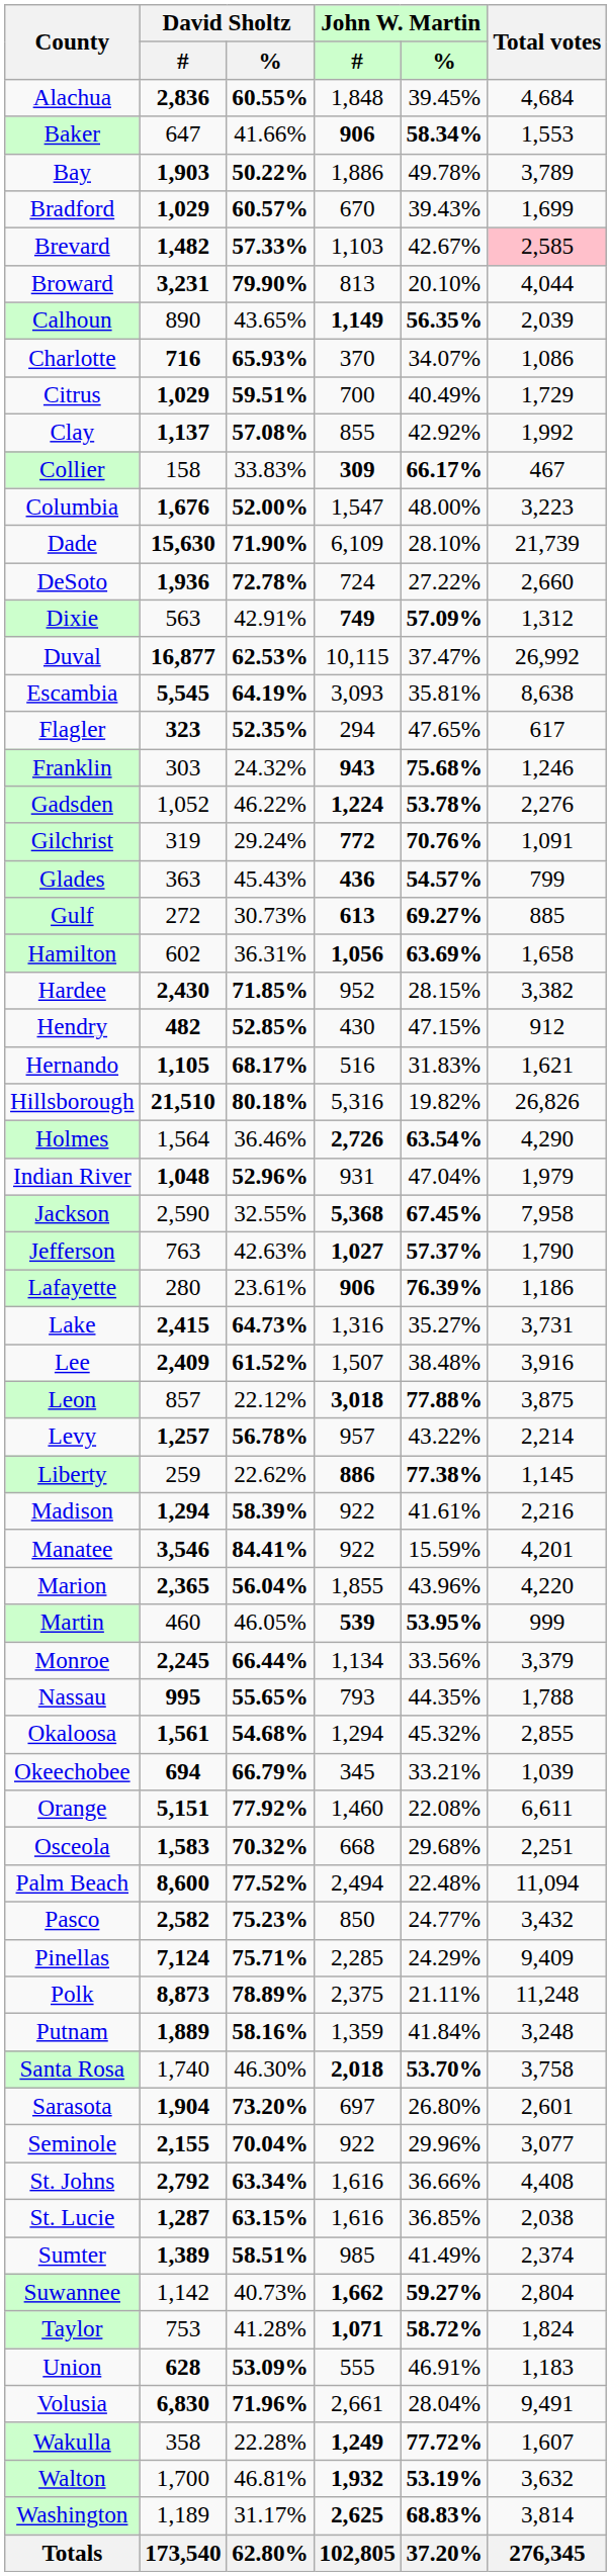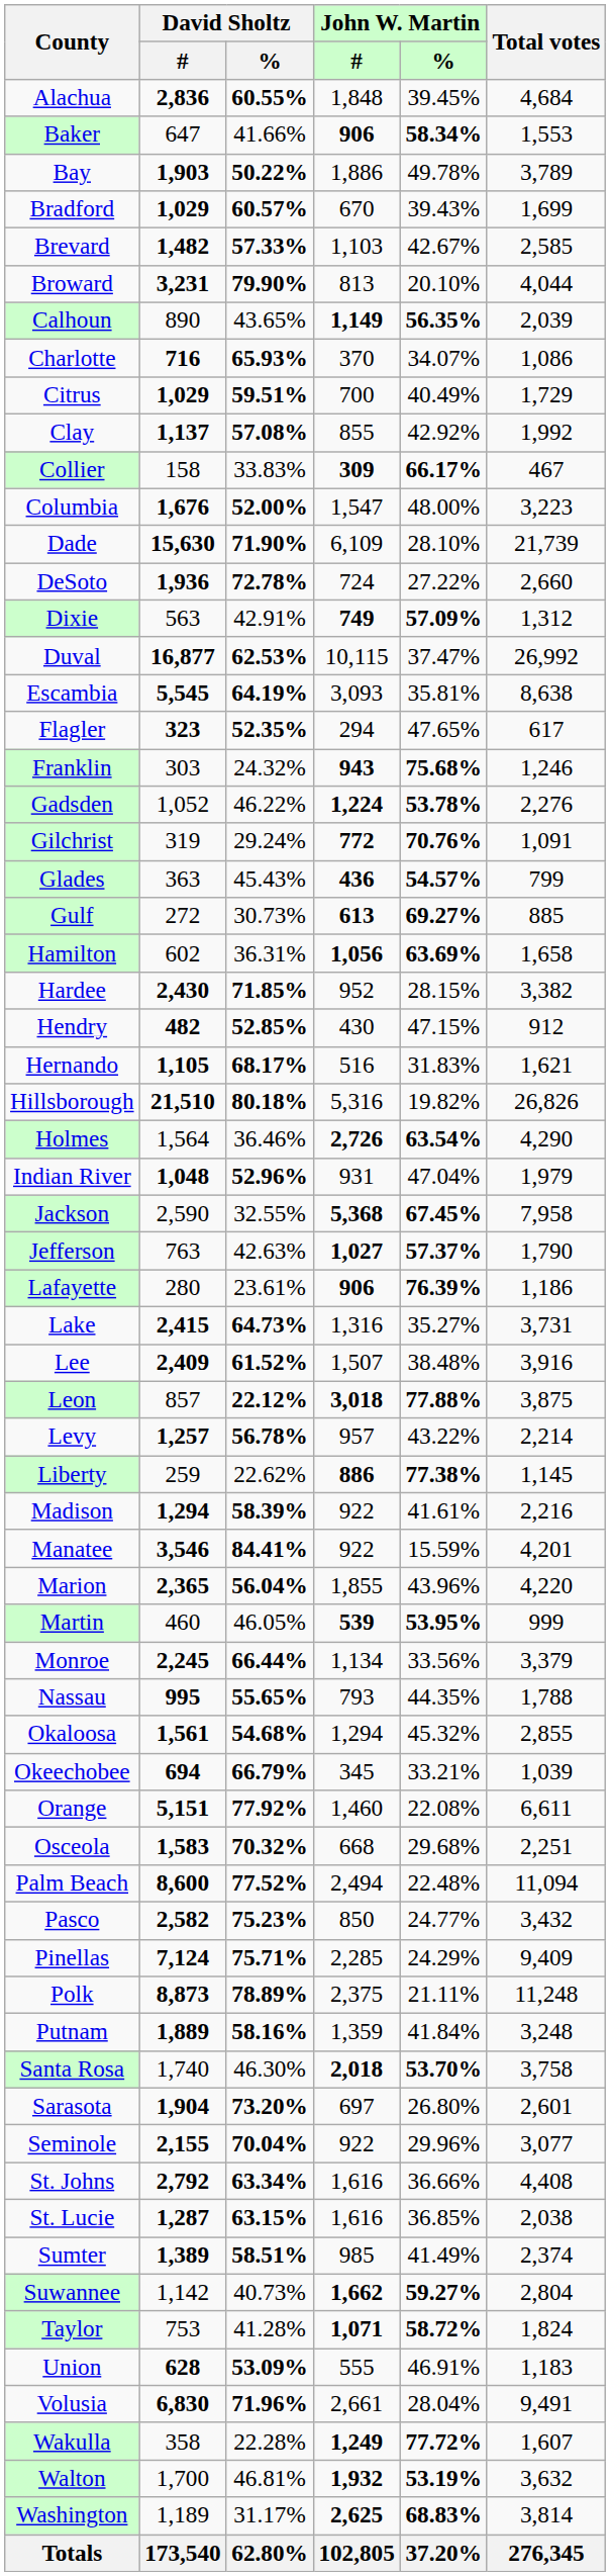Brevard | Total votes: pink background -> no background
Leon | David Sholtz / %: normal -> bold
